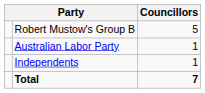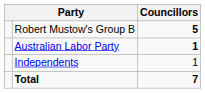Robert Mustow's Group B | Councillors: normal -> bold
Australian Labor Party | Councillors: normal -> bold
